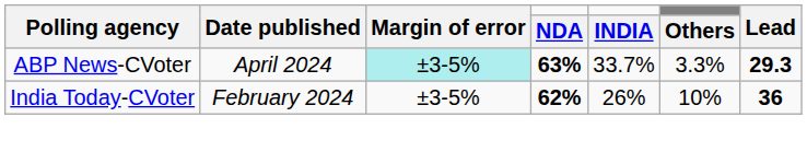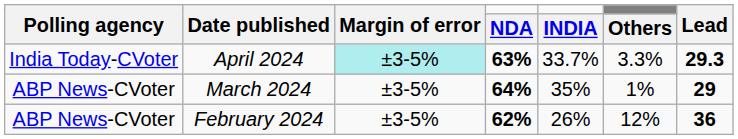April 2024 | Polling agency: ABP News-CVoter -> India Today-CVoter
+ row: ABP News-CVoter | March 2024 | ±3-5% | 64% | 35% | 1% | 29
February 2024 | Polling agency: India Today-CVoter -> ABP News-CVoter
February 2024 | Others: 10% -> 12%
